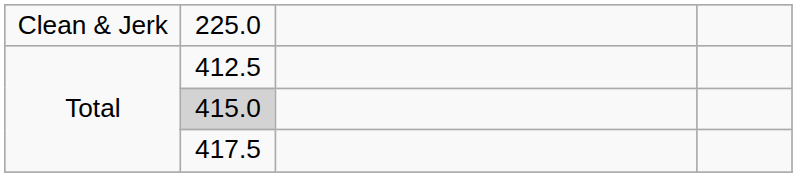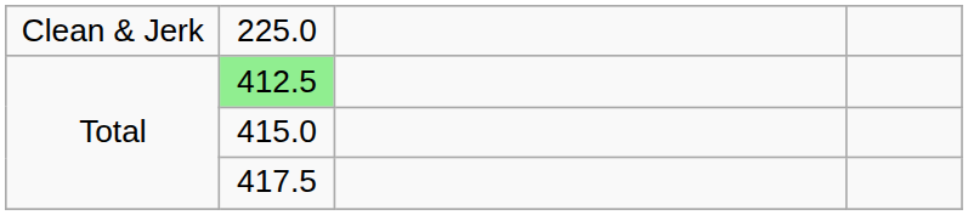row 2 | column 2: no background -> lightgreen background
row 3 | column 2: lightgrey background -> no background
